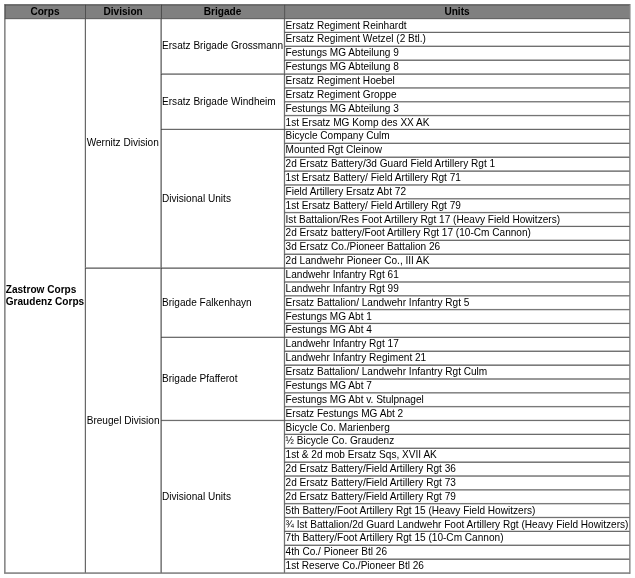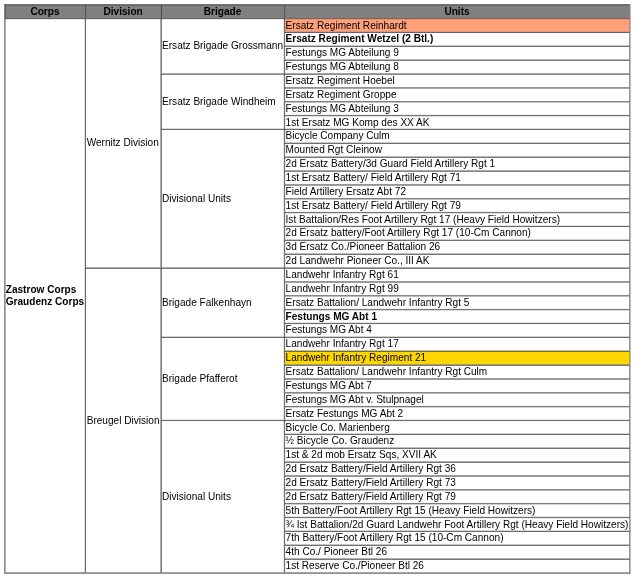Ersatz Regiment Reinhardt | Units: no background -> lightsalmon background
Ersatz Regiment Wetzel (2 Btl.) | Units: normal -> bold
Festungs MG Abt 1 | Units: normal -> bold
Landwehr Infantry Regiment 21 | Units: no background -> gold background
